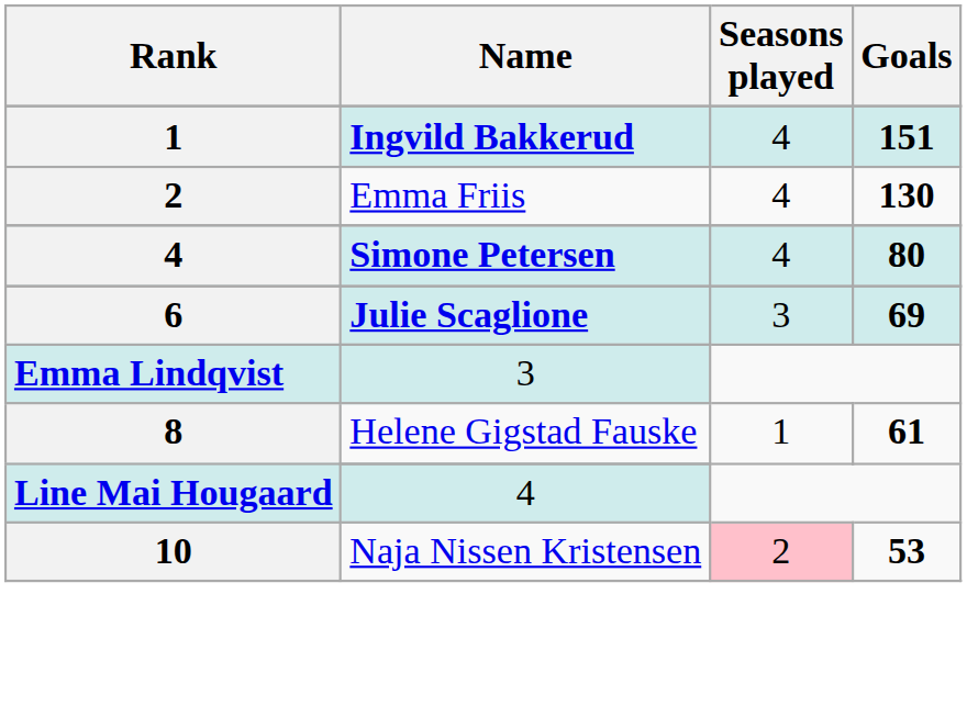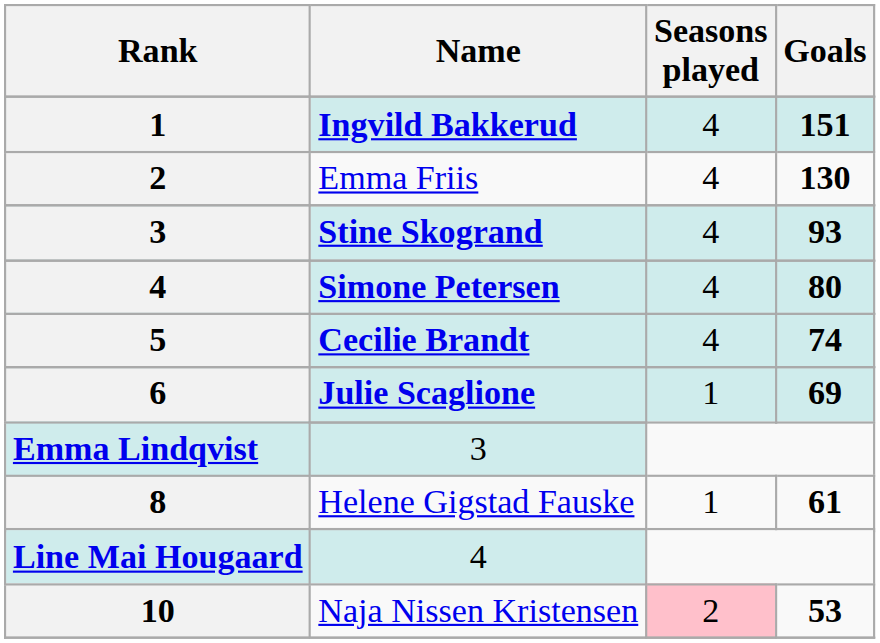+ row: 3 | Stine Skogrand | 4 | 93
+ row: 5 | Cecilie Brandt | 4 | 74
Julie Scaglione | Seasons played: 3 -> 1
